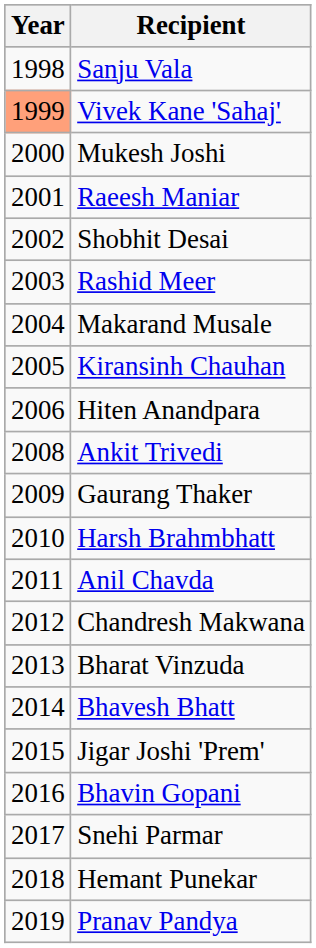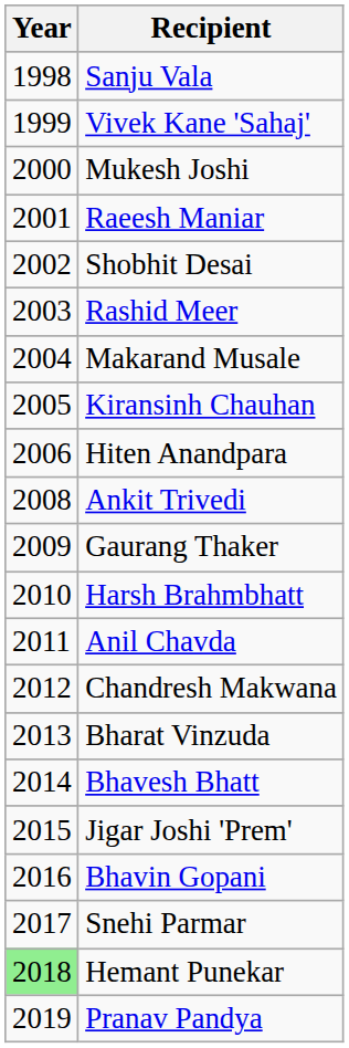Vivek Kane 'Sahaj' | Year: lightsalmon background -> no background
Hemant Punekar | Year: no background -> lightgreen background
